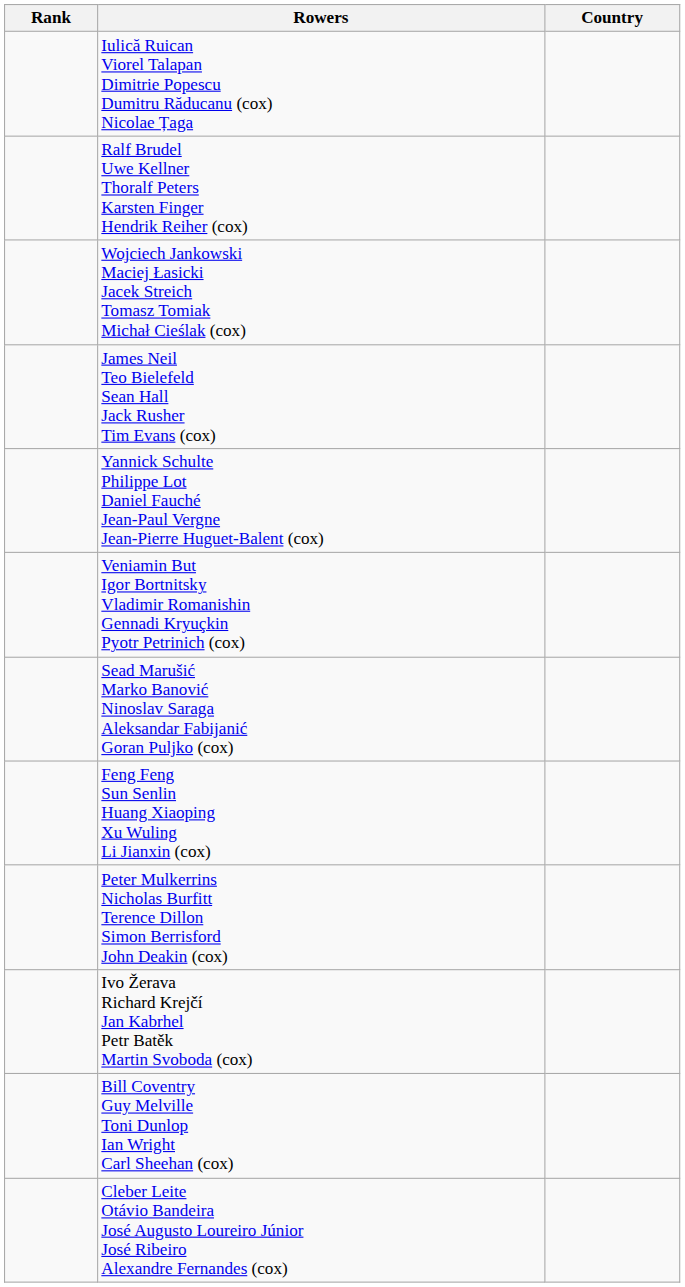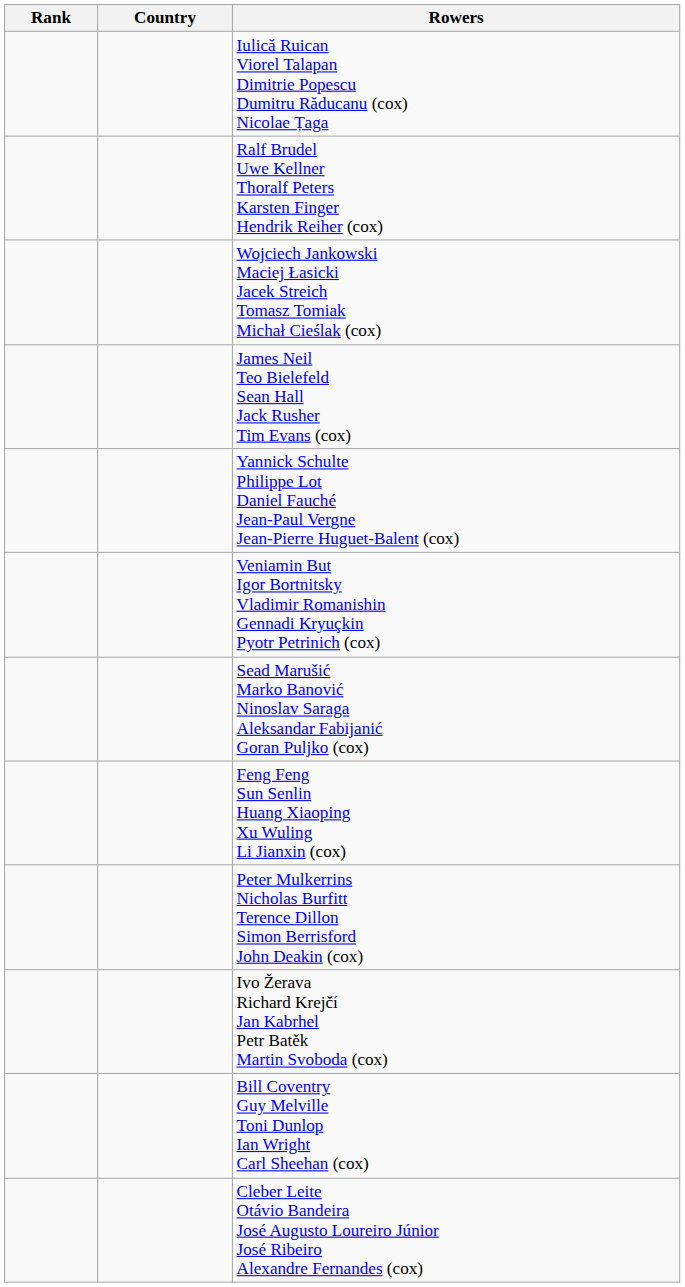columns swapped: Rowers <-> Country
